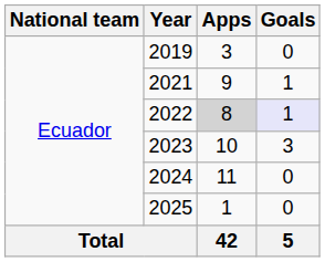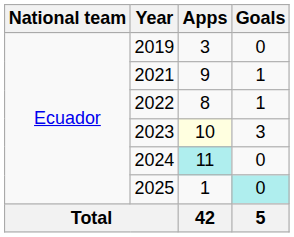2022 | Apps: lightgrey background -> no background
2022 | Goals: lavender background -> no background
2023 | Apps: no background -> lightyellow background
2024 | Apps: no background -> paleturquoise background
2025 | Goals: no background -> paleturquoise background
